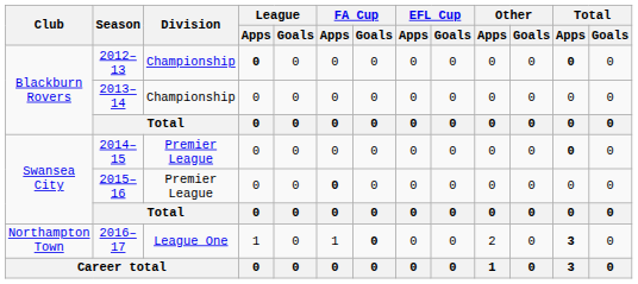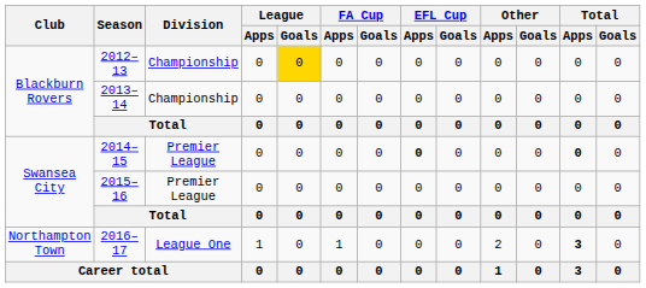2012–13 | League / Apps: bold -> normal
2012–13 | League / Goals: no background -> gold background
2012–13 | Total / Apps: bold -> normal
2014–15 | EFL Cup / Apps: normal -> bold
2015–16 | FA Cup / Apps: bold -> normal
2016–17 | FA Cup / Goals: bold -> normal
